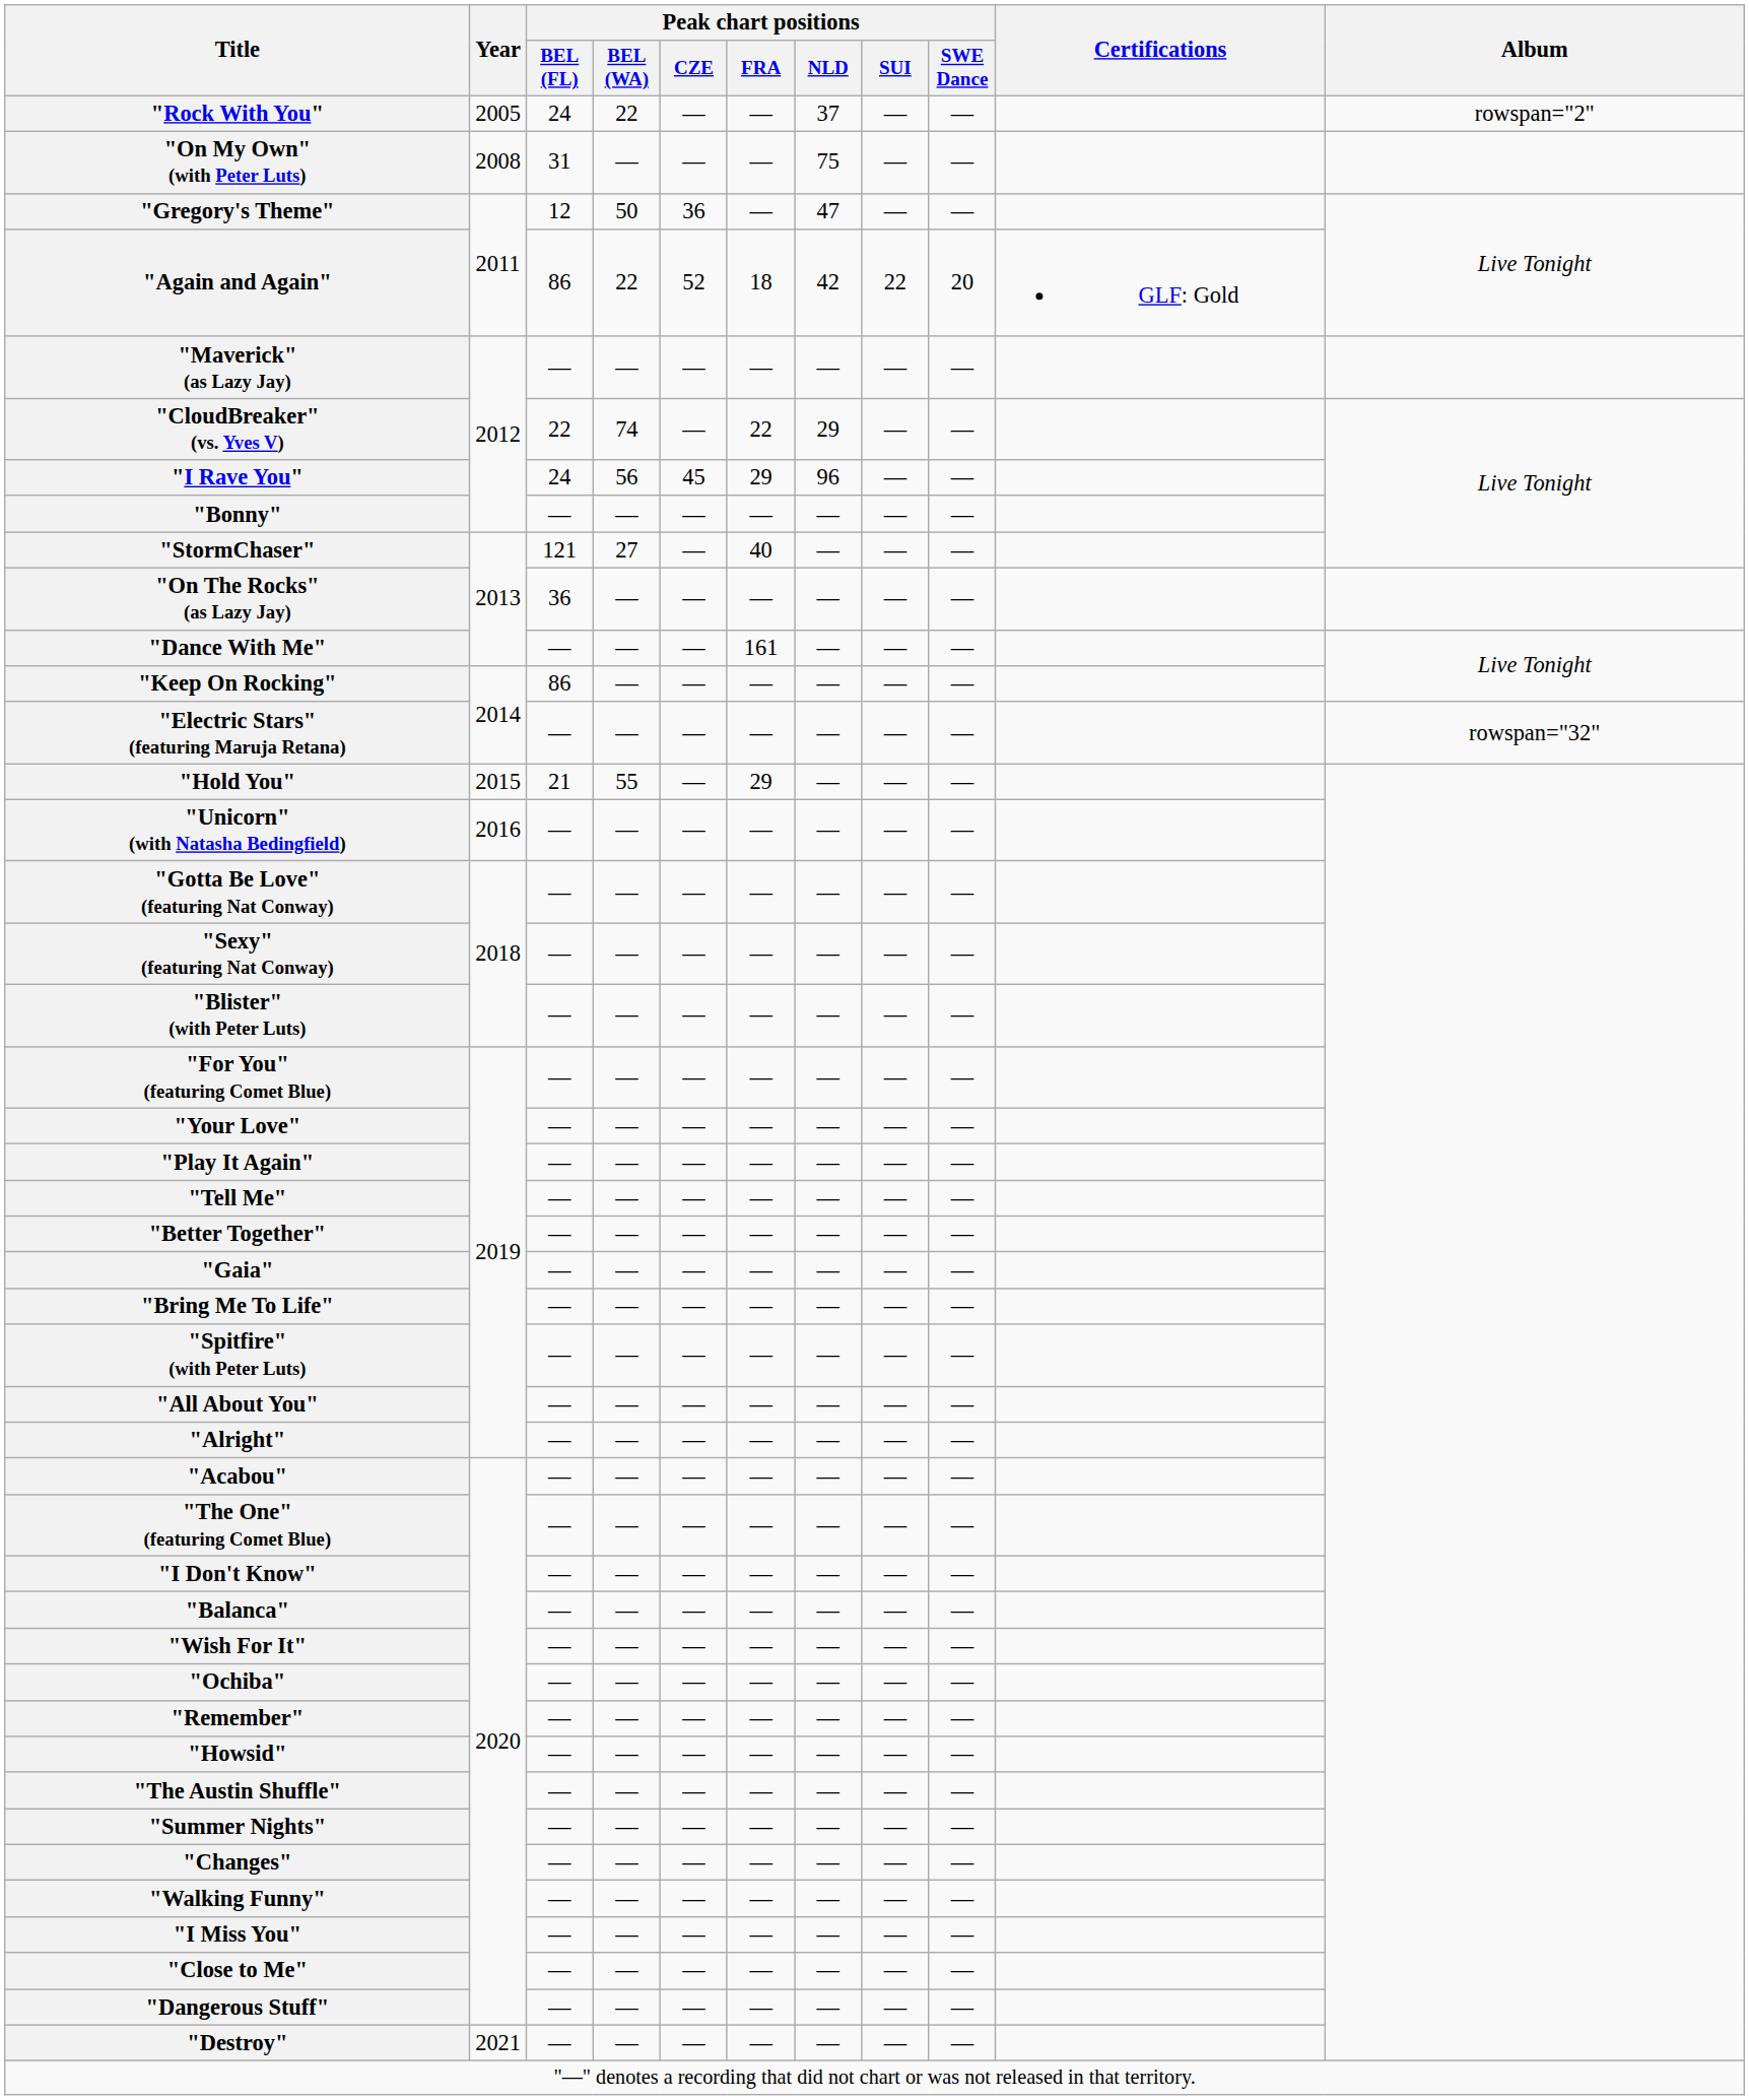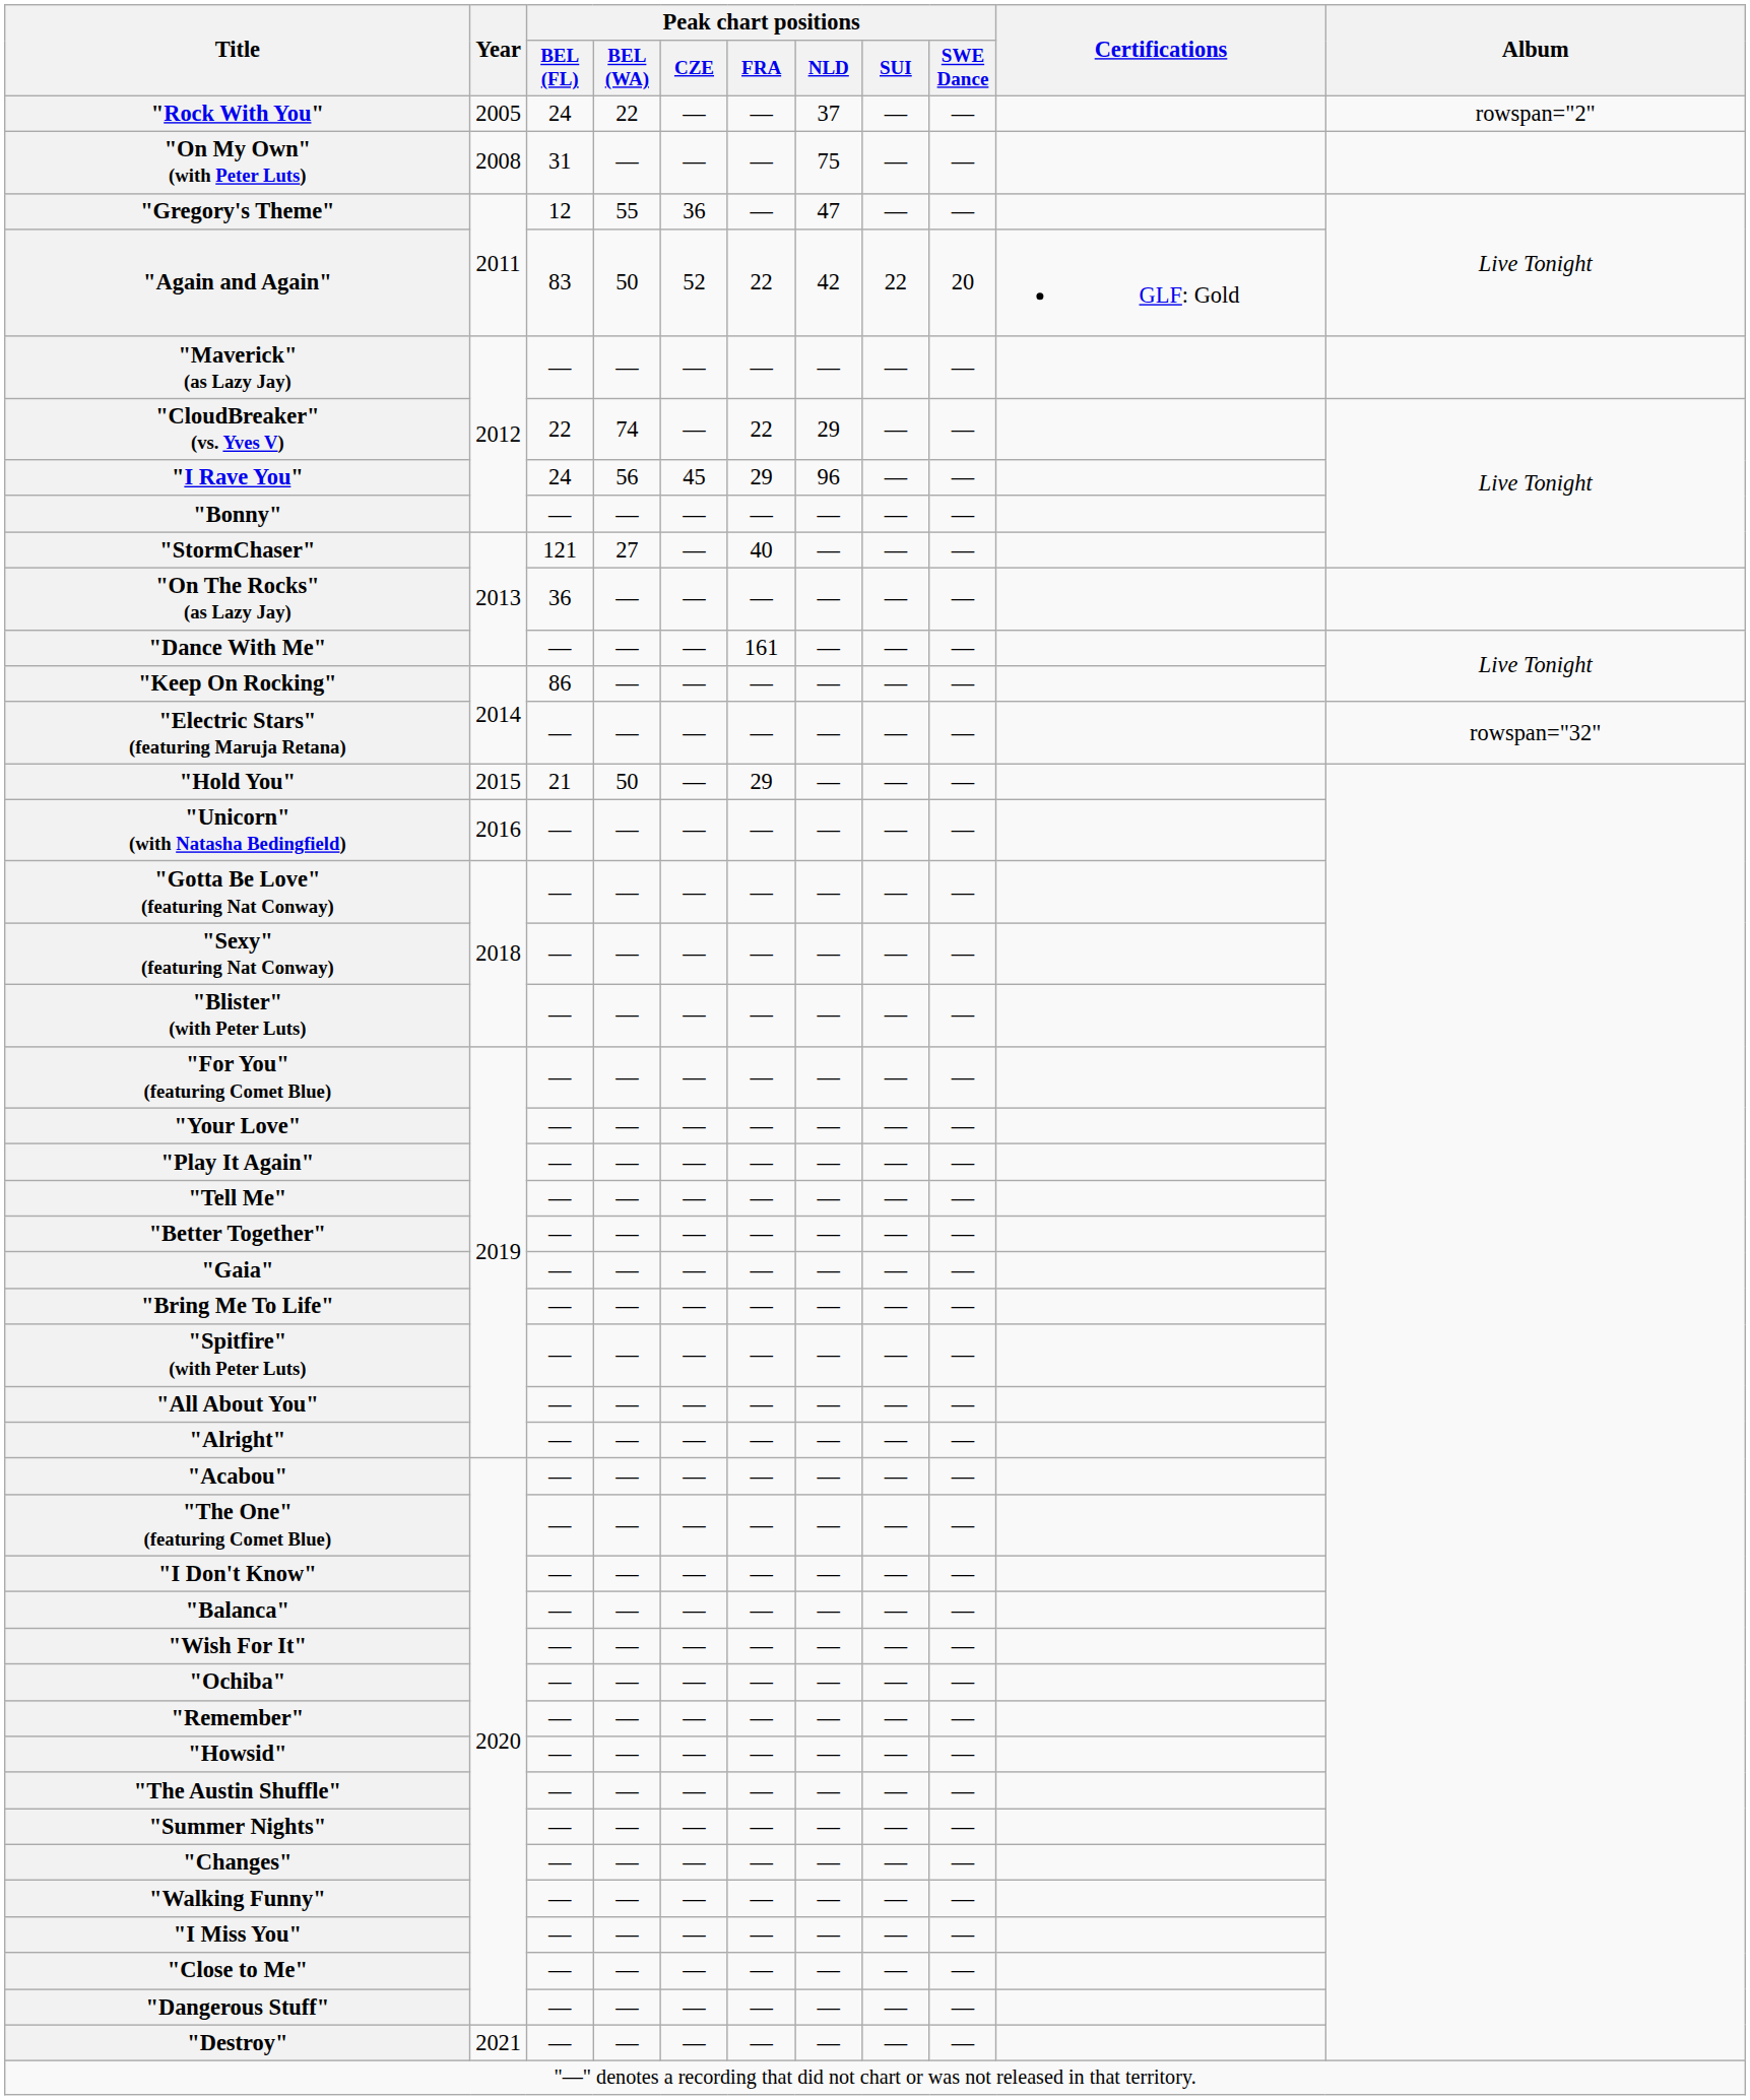"Gregory's Theme" | Peak chart positions / BEL (WA): 50 -> 55
"Again and Again" | Peak chart positions / BEL (FL): 86 -> 83
"Again and Again" | Peak chart positions / BEL (WA): 22 -> 50
"Again and Again" | Peak chart positions / FRA: 18 -> 22
"Hold You" | Peak chart positions / BEL (WA): 55 -> 50
